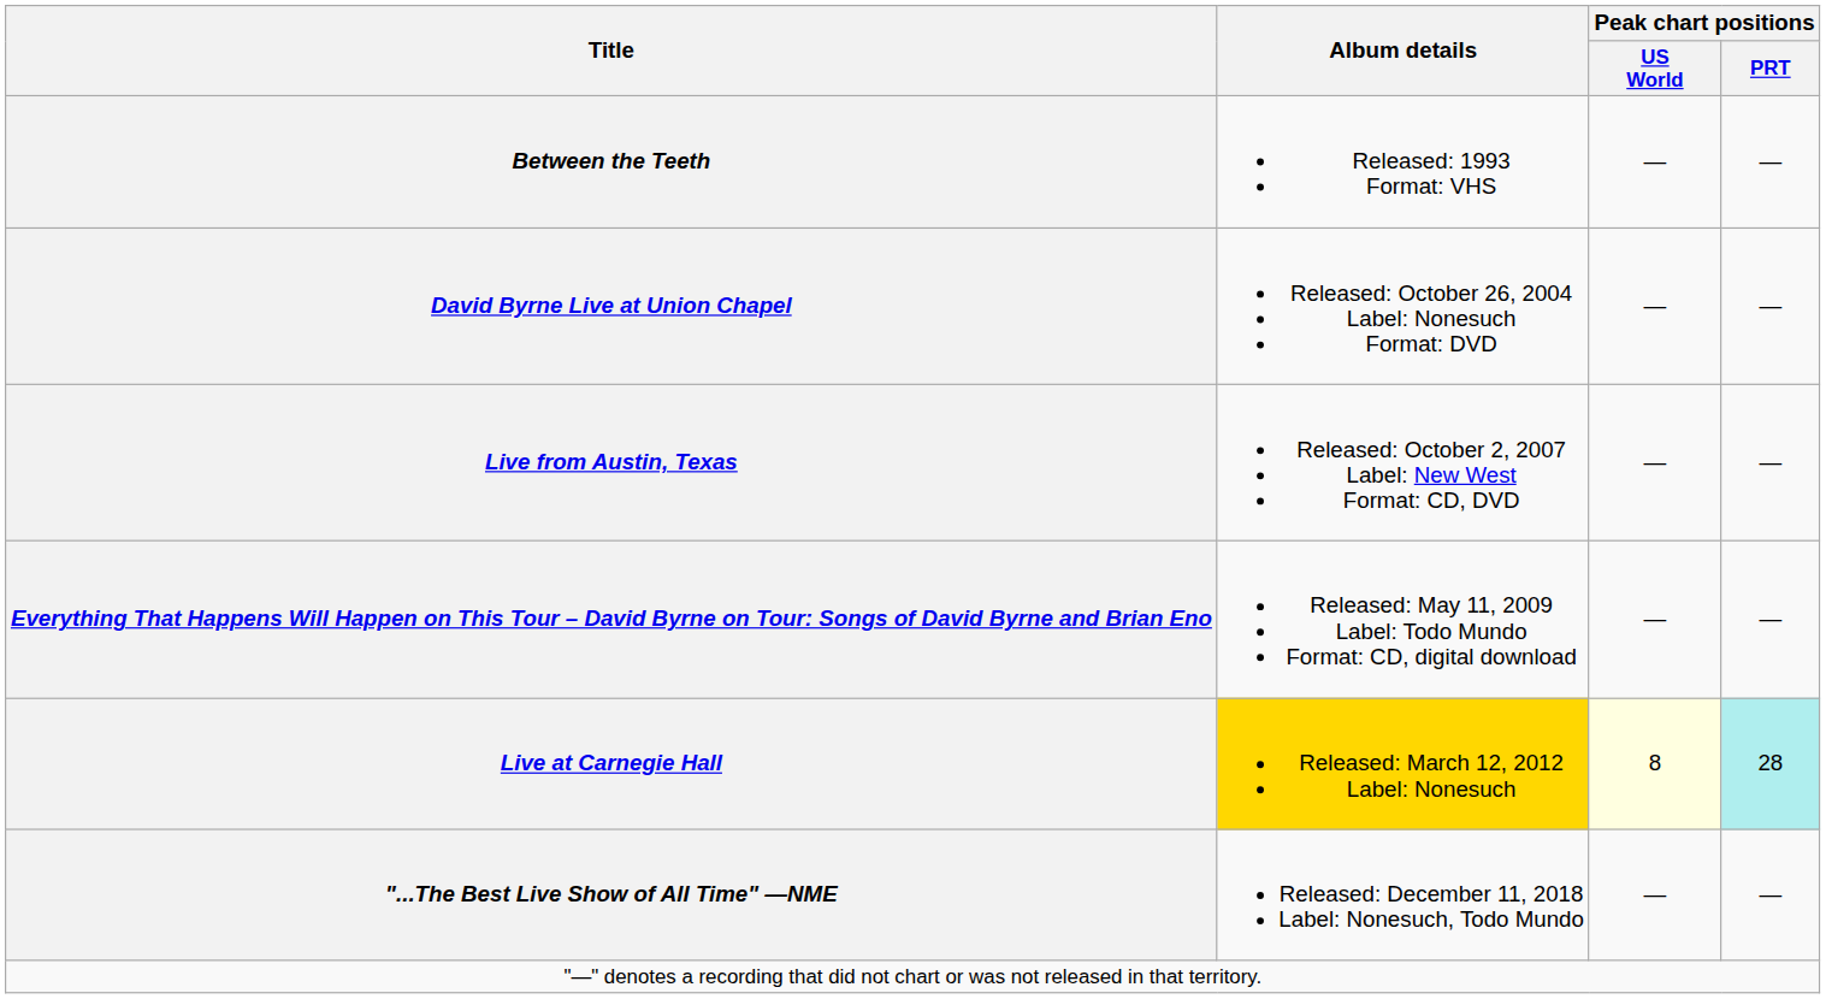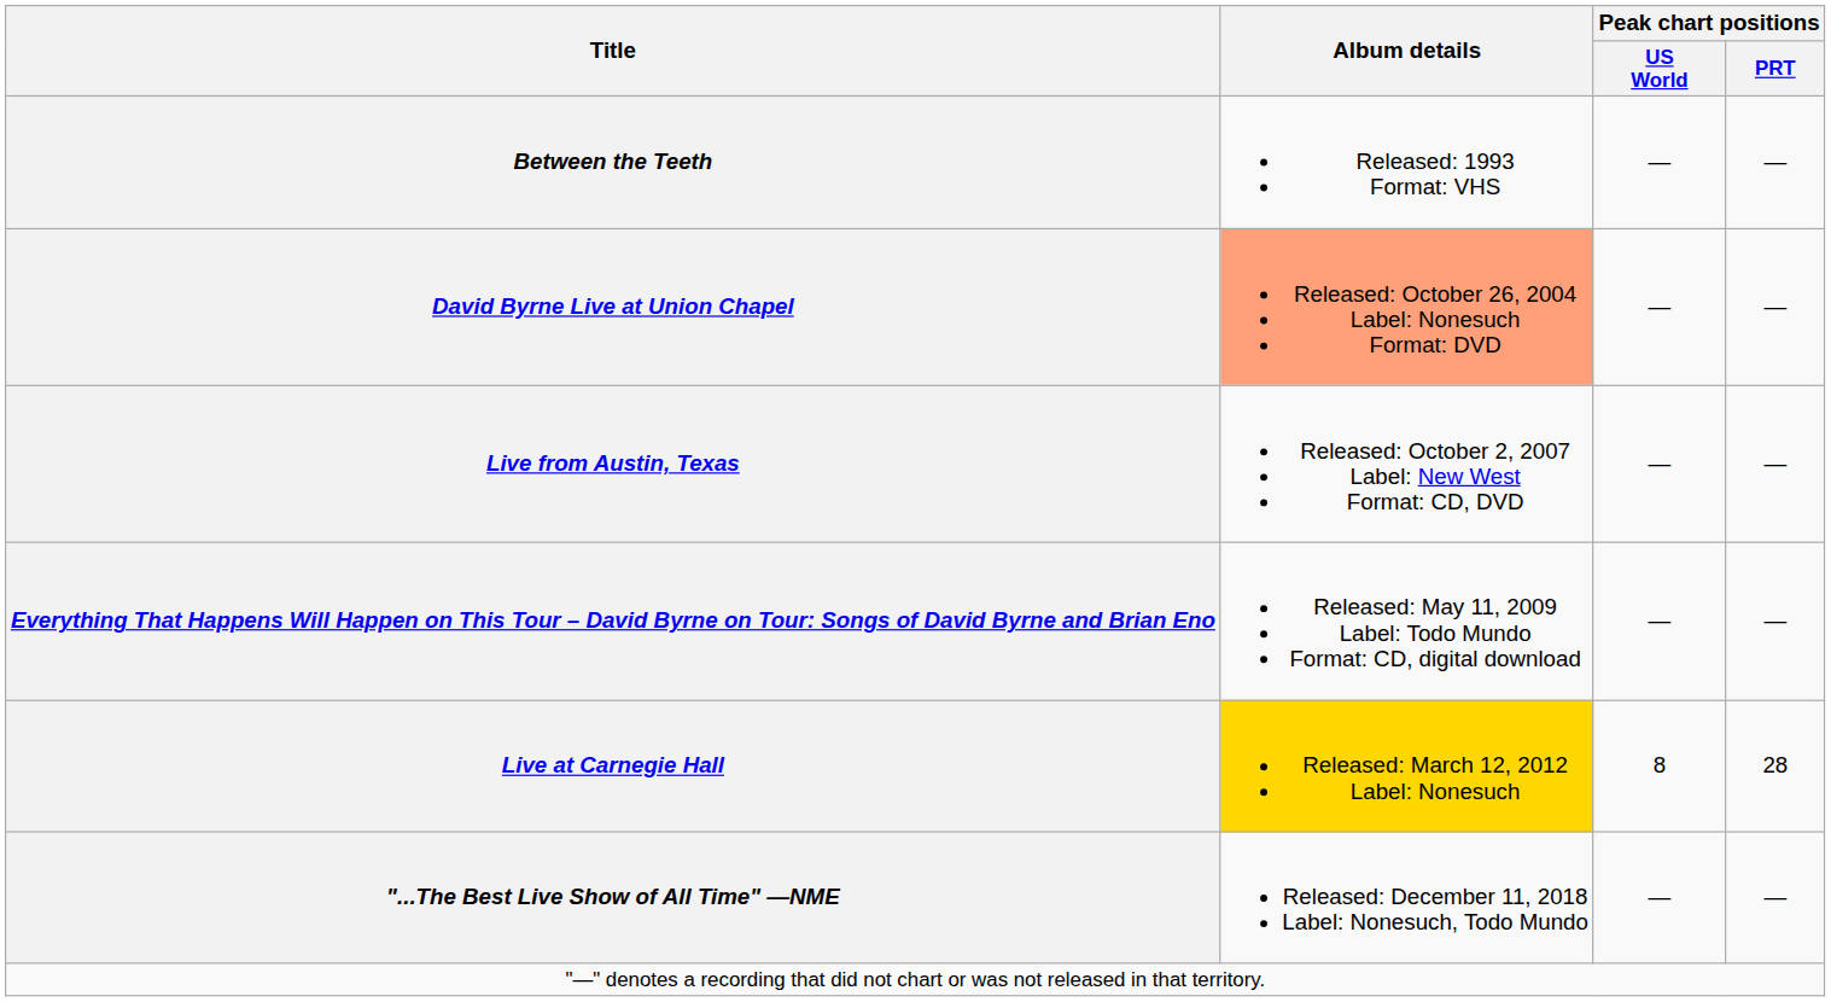David Byrne Live at Union Chapel | Album details: no background -> lightsalmon background
Live at Carnegie Hall | Peak chart positions / US World: lightyellow background -> no background
Live at Carnegie Hall | Peak chart positions / PRT: paleturquoise background -> no background
